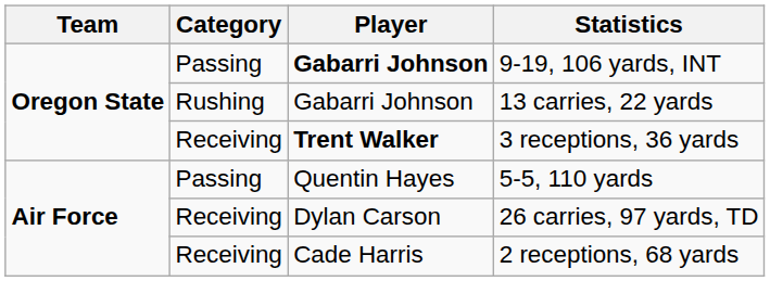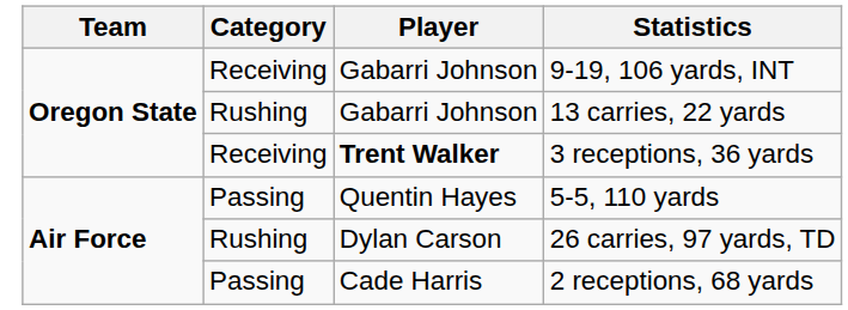9-19, 106 yards, INT | Category: Passing -> Receiving
9-19, 106 yards, INT | Player: bold -> normal
26 carries, 97 yards, TD | Category: Receiving -> Rushing
2 receptions, 68 yards | Category: Receiving -> Passing
